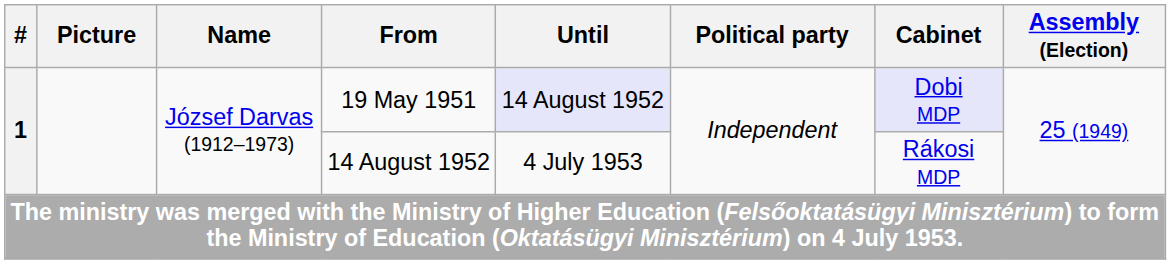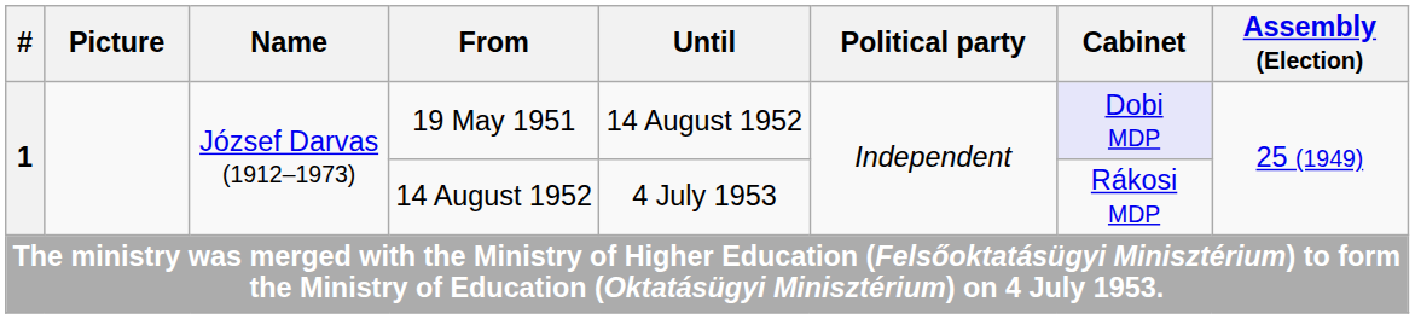19 May 1951 | Until: lavender background -> no background
